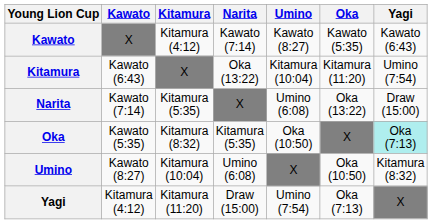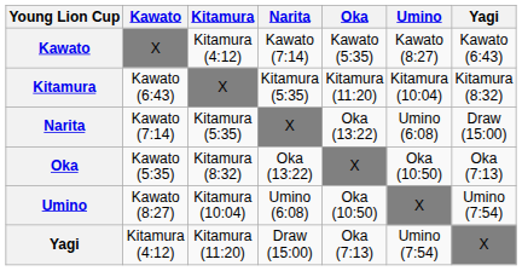columns swapped: Oka <-> Umino
row 3 | Narita: Oka (13:22) -> Kitamura (5:35)
row 3 | Yagi: Umino (7:54) -> Kitamura (8:32)
row 5 | Narita: Kitamura (5:35) -> Oka (13:22)
row 5 | Yagi: paleturquoise background -> no background
row 6 | Yagi: Kitamura (8:32) -> Umino (7:54)
